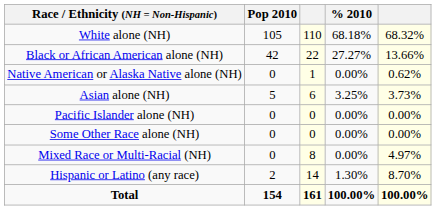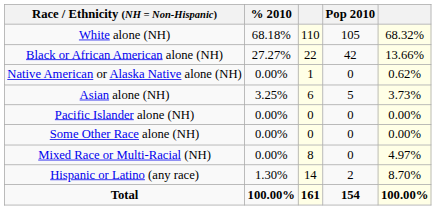columns swapped: Pop 2010 <-> % 2010
